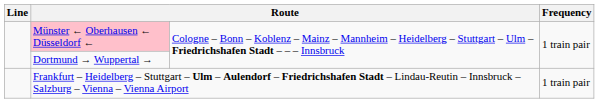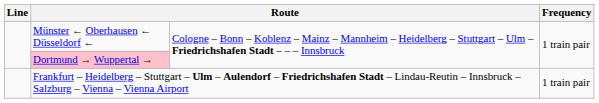Münster ← Oberhausen ← Düsseldorf ← | column 2: pink background -> no background
Dortmund → Wuppertal → | column 2: no background -> pink background
